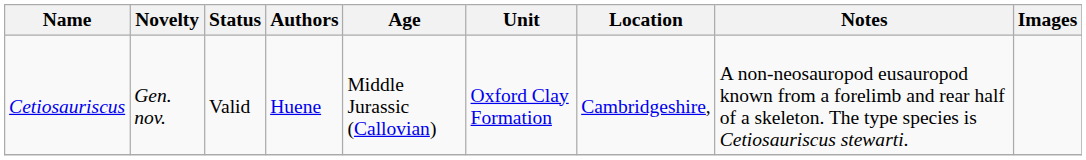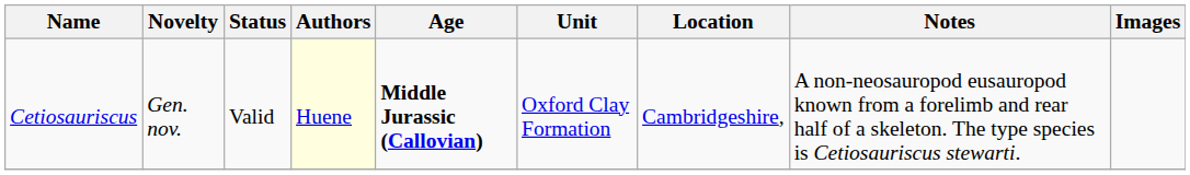Cetiosauriscus | Authors: no background -> lightyellow background
Cetiosauriscus | Age: normal -> bold
